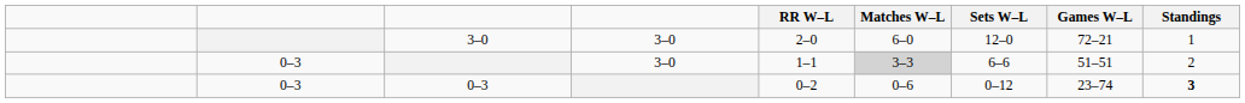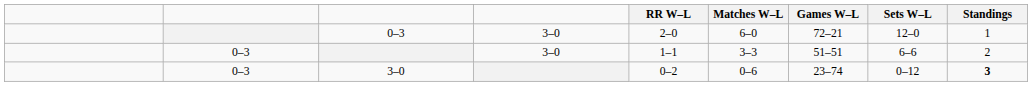columns swapped: Sets W–L <-> Games W–L
row 2 | column 3: 3–0 -> 0–3
row 3 | Matches W–L: lightgrey background -> no background
row 4 | column 3: 0–3 -> 3–0
